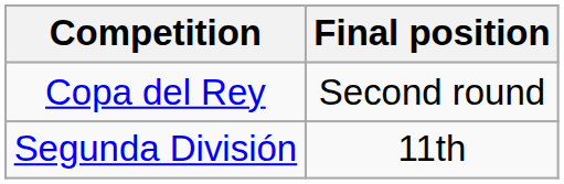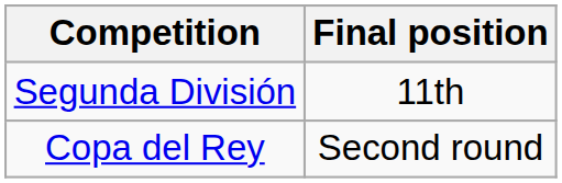rows swapped: Segunda División <-> Copa del Rey
